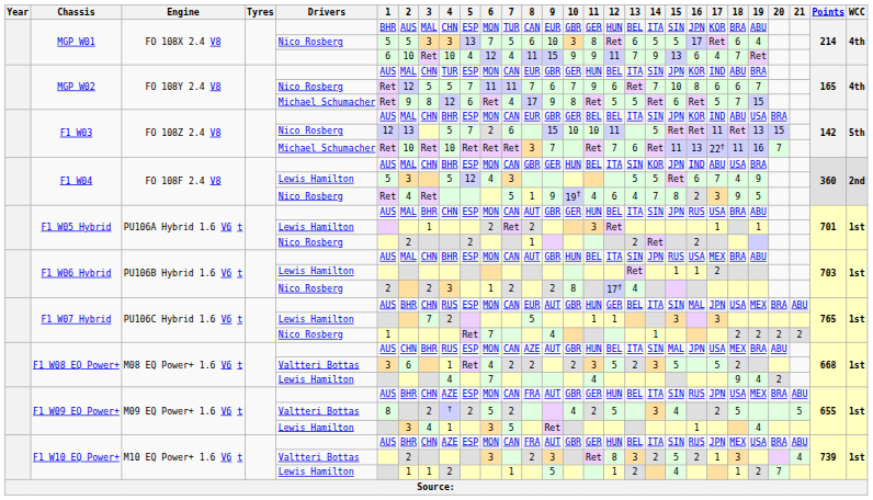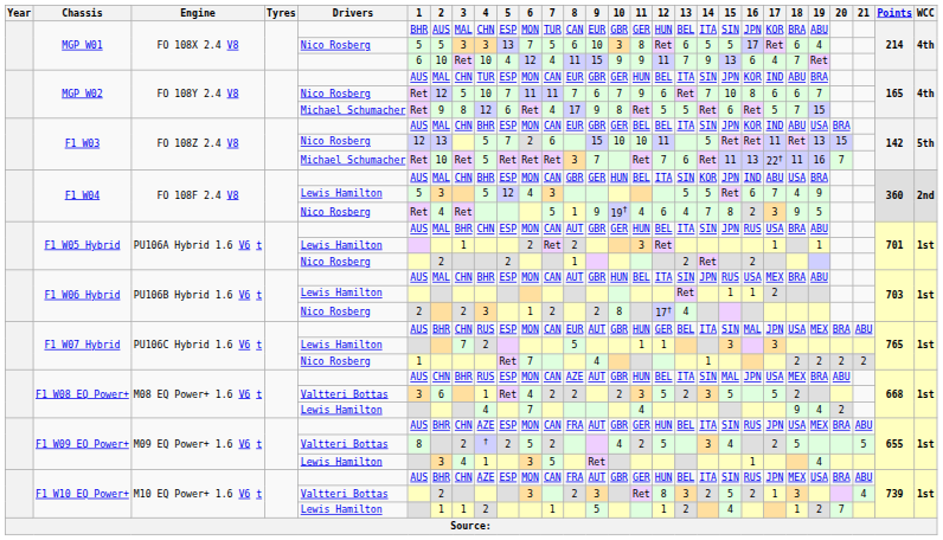row 6 | 4: 5 -> 10
row 10 | 4: 10 -> 5
